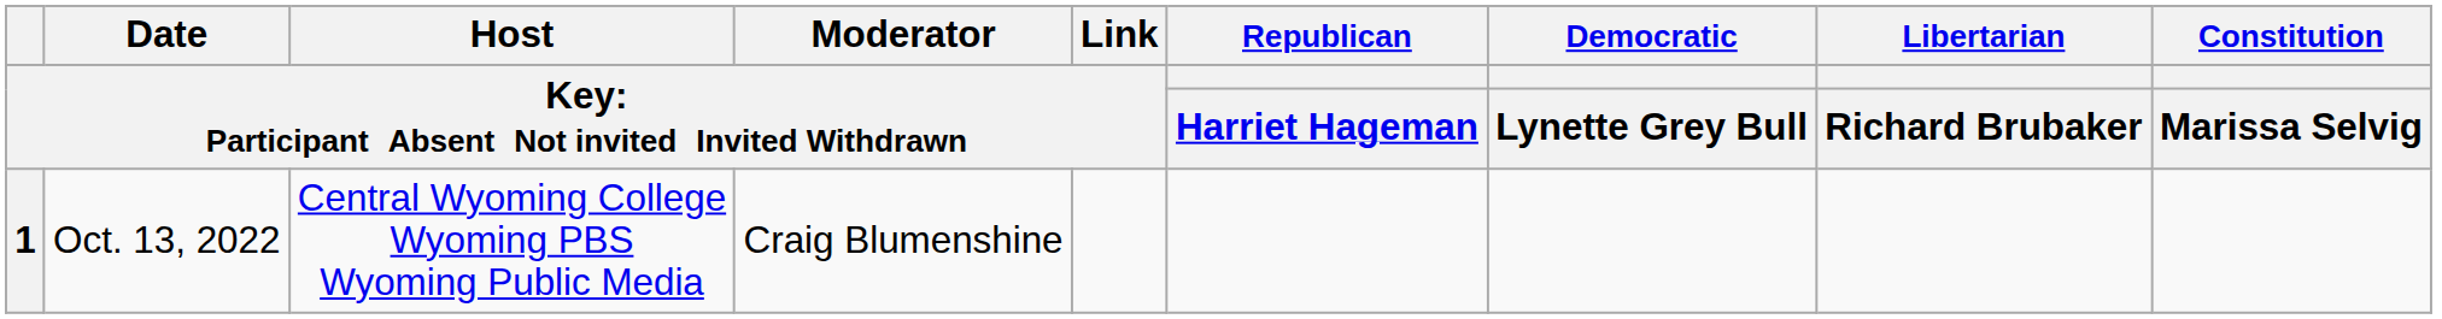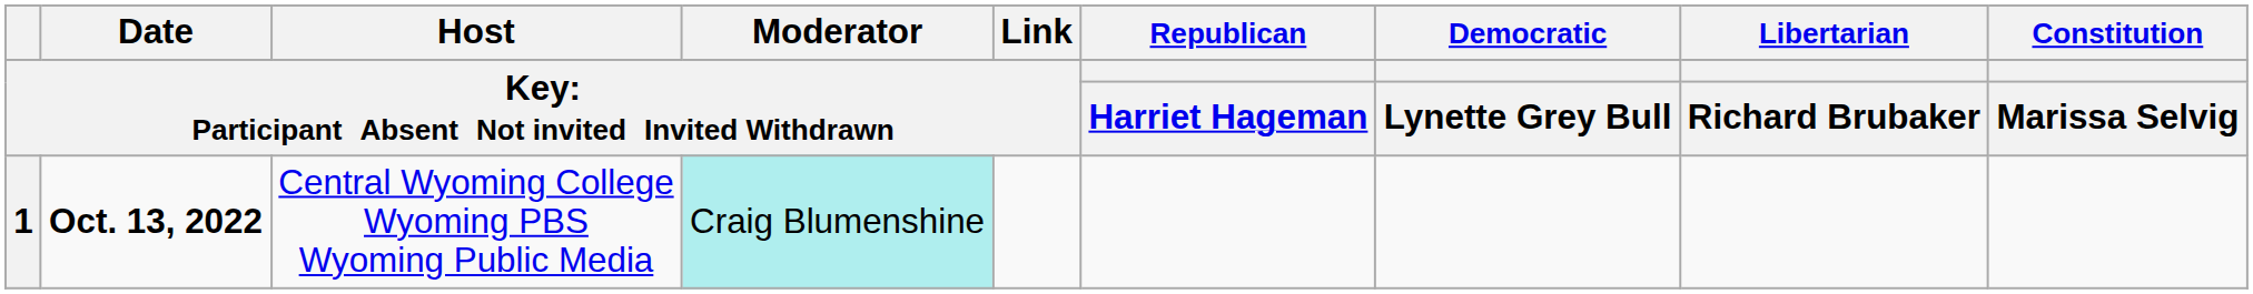1 | column 2: normal -> bold
1 | column 4: no background -> paleturquoise background
